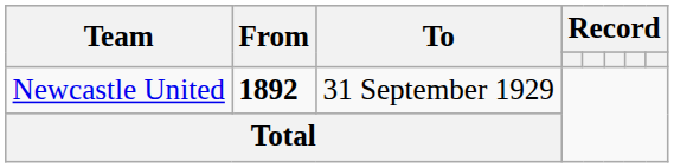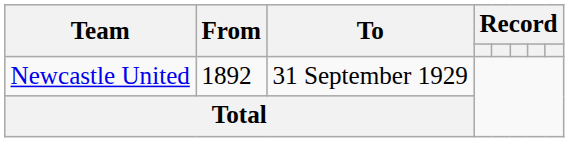Newcastle United | From: bold -> normal
